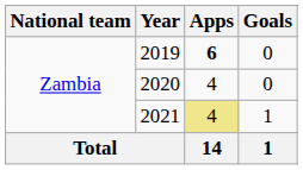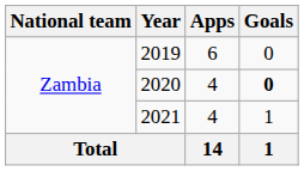2019 | Apps: bold -> normal
2020 | Goals: normal -> bold
2021 | Apps: khaki background -> no background
